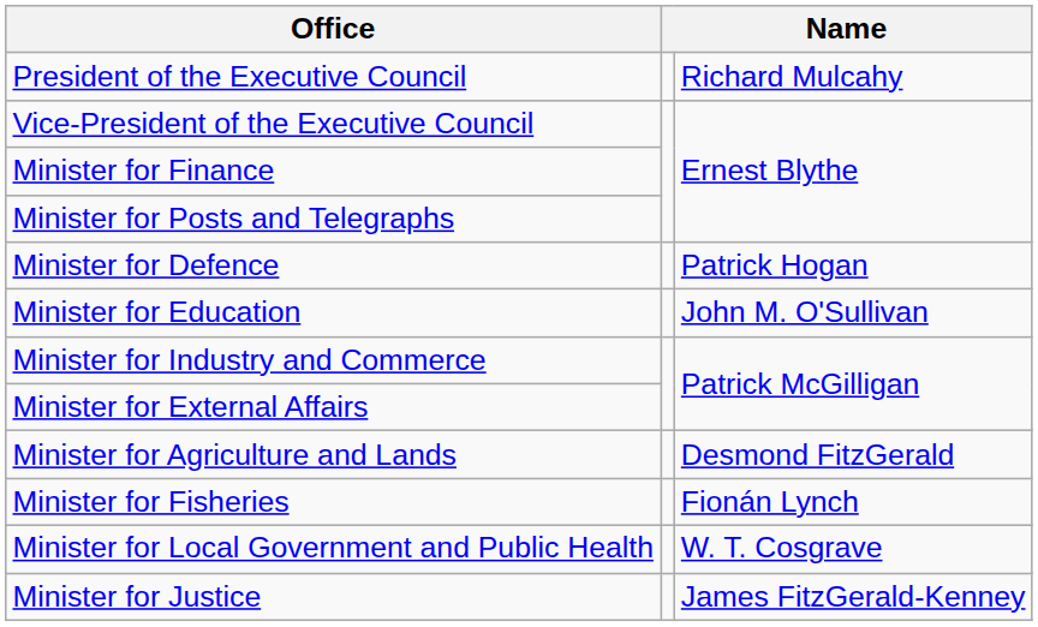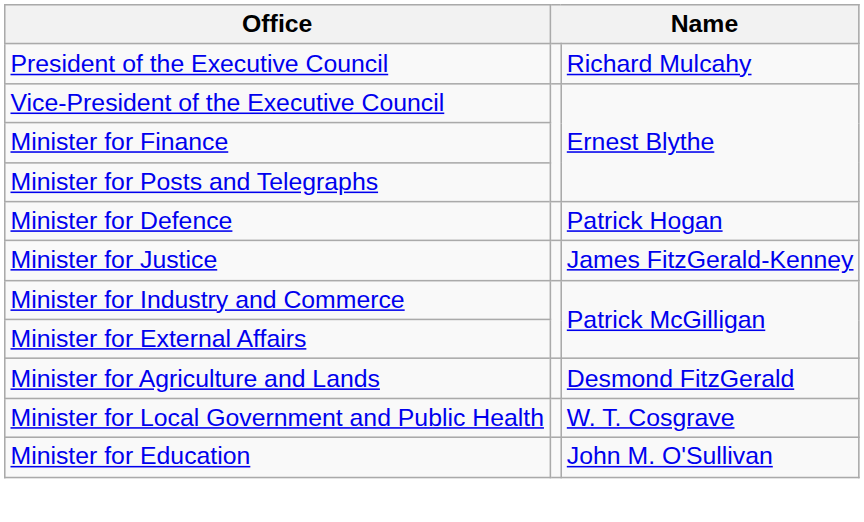rows swapped: Minister for Education <-> Minister for Justice
- row: Minister for Fisheries | Fionán Lynch
